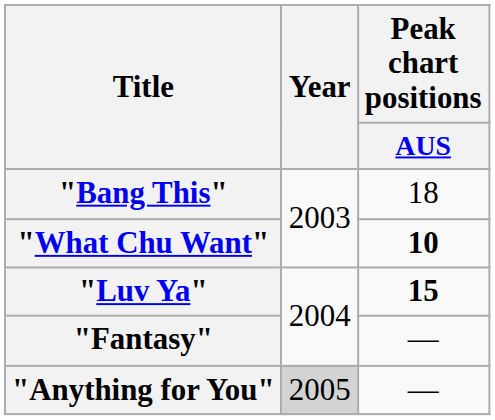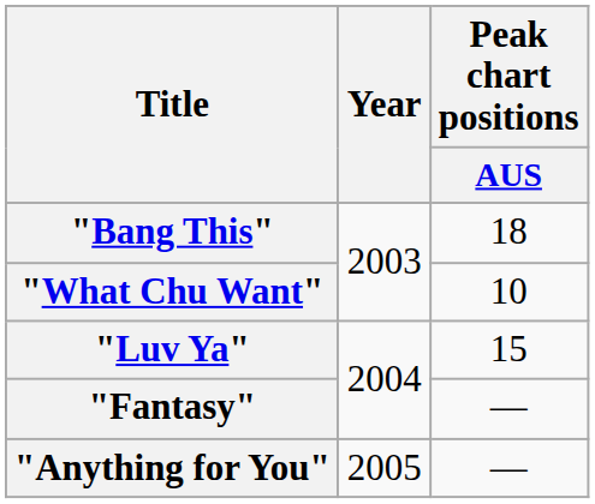"What Chu Want" | Peak chart positions / AUS: bold -> normal
"Luv Ya" | Peak chart positions / AUS: bold -> normal
"Anything for You" | Year: lightgrey background -> no background
